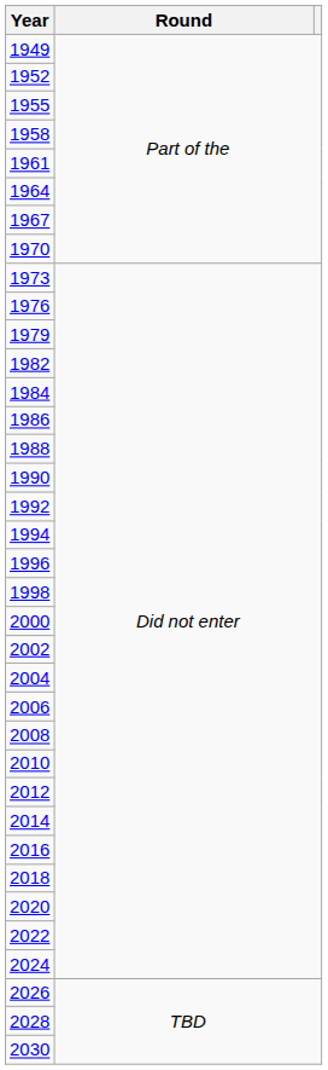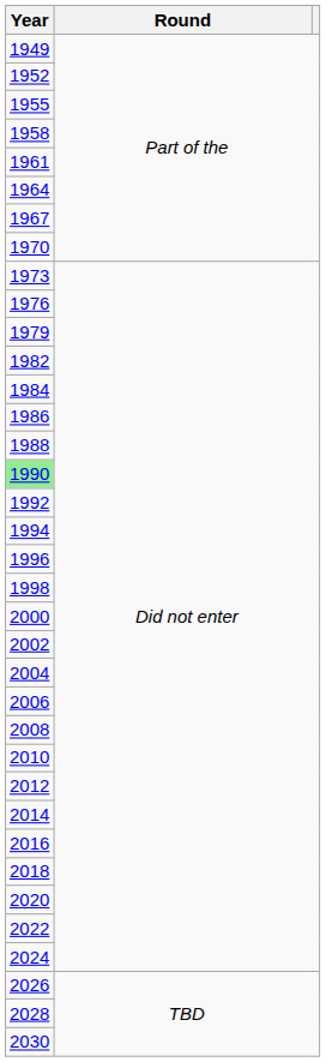1990 | Year: no background -> lightgreen background
